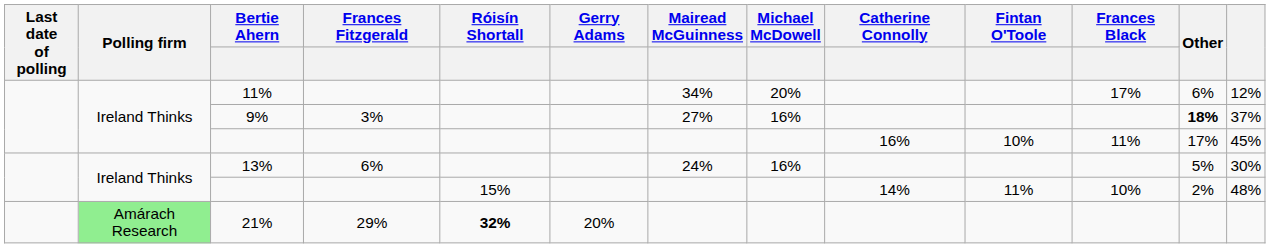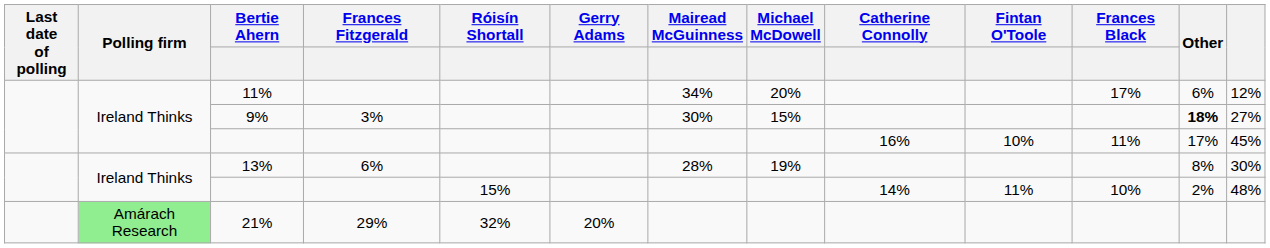9% | Mairead McGuinness: 27% -> 30%
9% | Michael McDowell: 16% -> 15%
9% | column 13: 37% -> 27%
13% | Mairead McGuinness: 24% -> 28%
13% | Michael McDowell: 16% -> 19%
13% | Other: 5% -> 8%
21% | Róisín Shortall: bold -> normal
